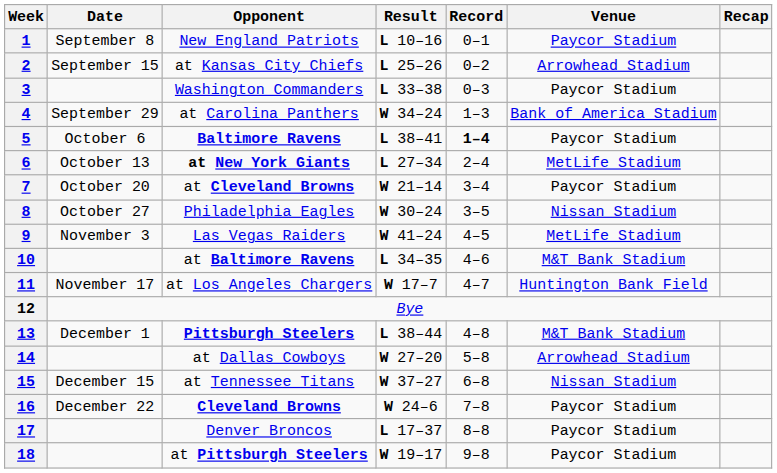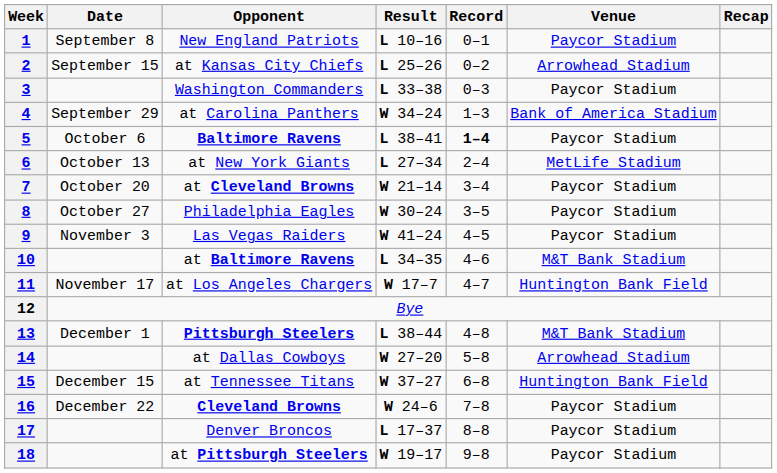6 | Opponent: bold -> normal
8 | Venue: Nissan Stadium -> Paycor Stadium
9 | Venue: MetLife Stadium -> Paycor Stadium
15 | Venue: Nissan Stadium -> Huntington Bank Field
